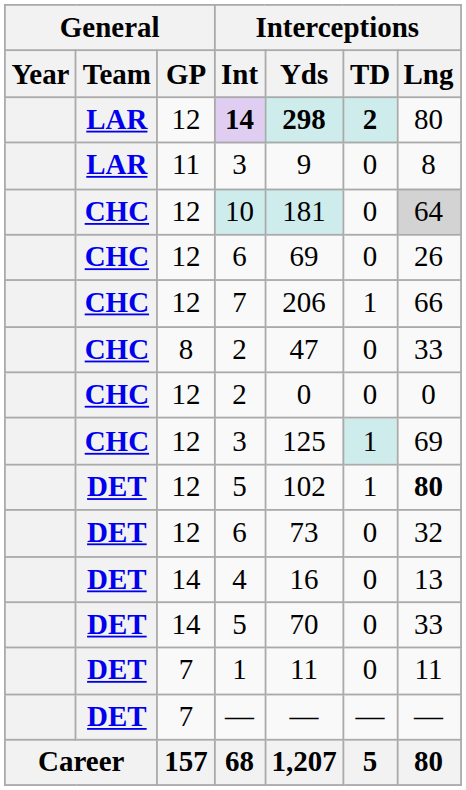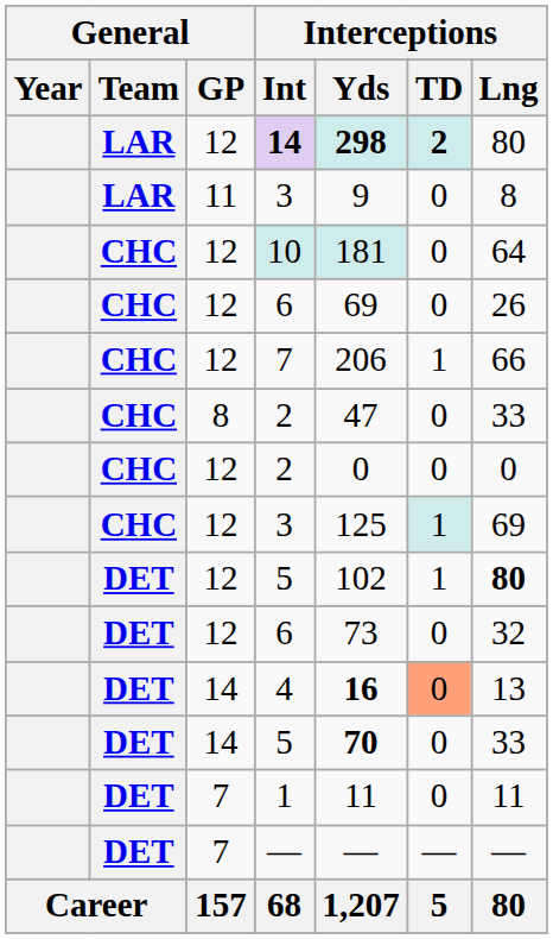10 | Interceptions / Lng: lightgrey background -> no background
4 | Interceptions / Yds: normal -> bold
4 | Interceptions / TD: no background -> lightsalmon background
14 / 5 | Interceptions / Yds: normal -> bold
